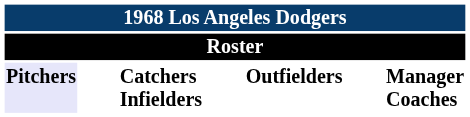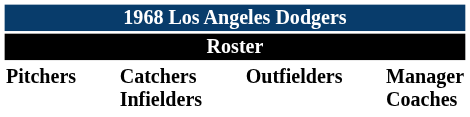Pitchers | column 1: lavender background -> no background
